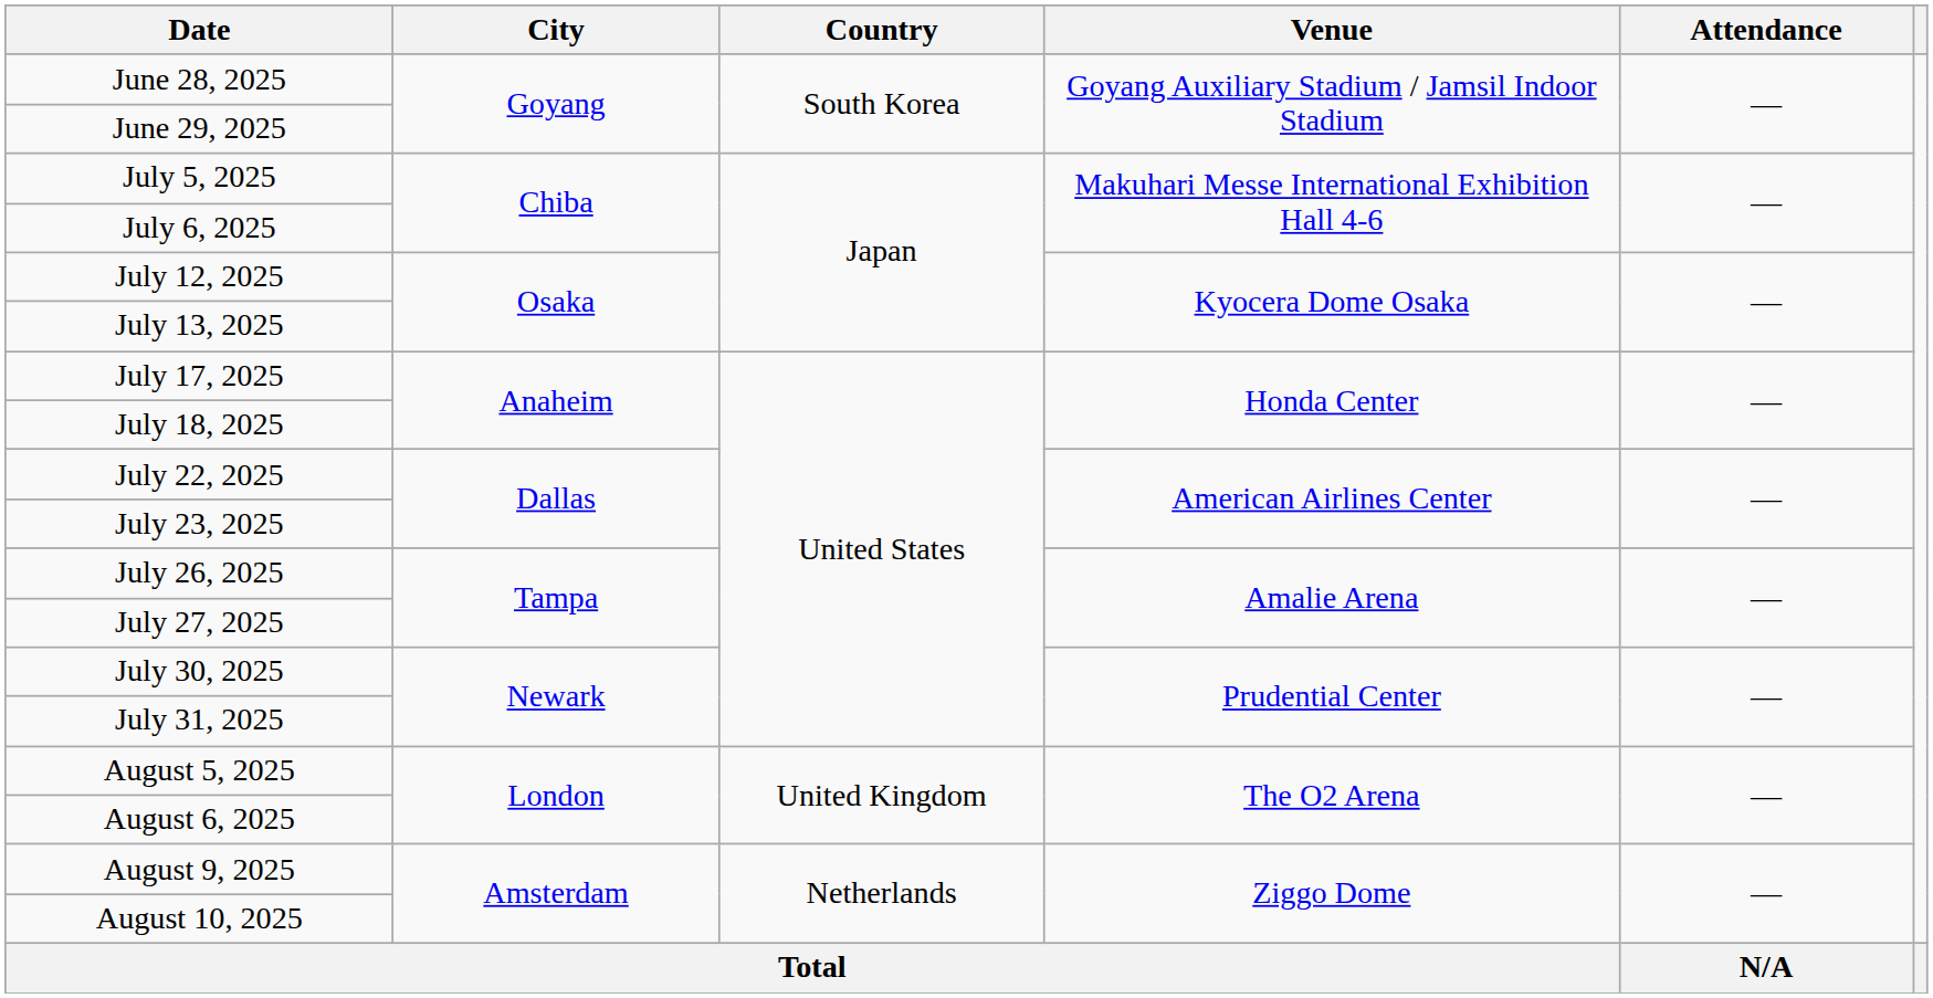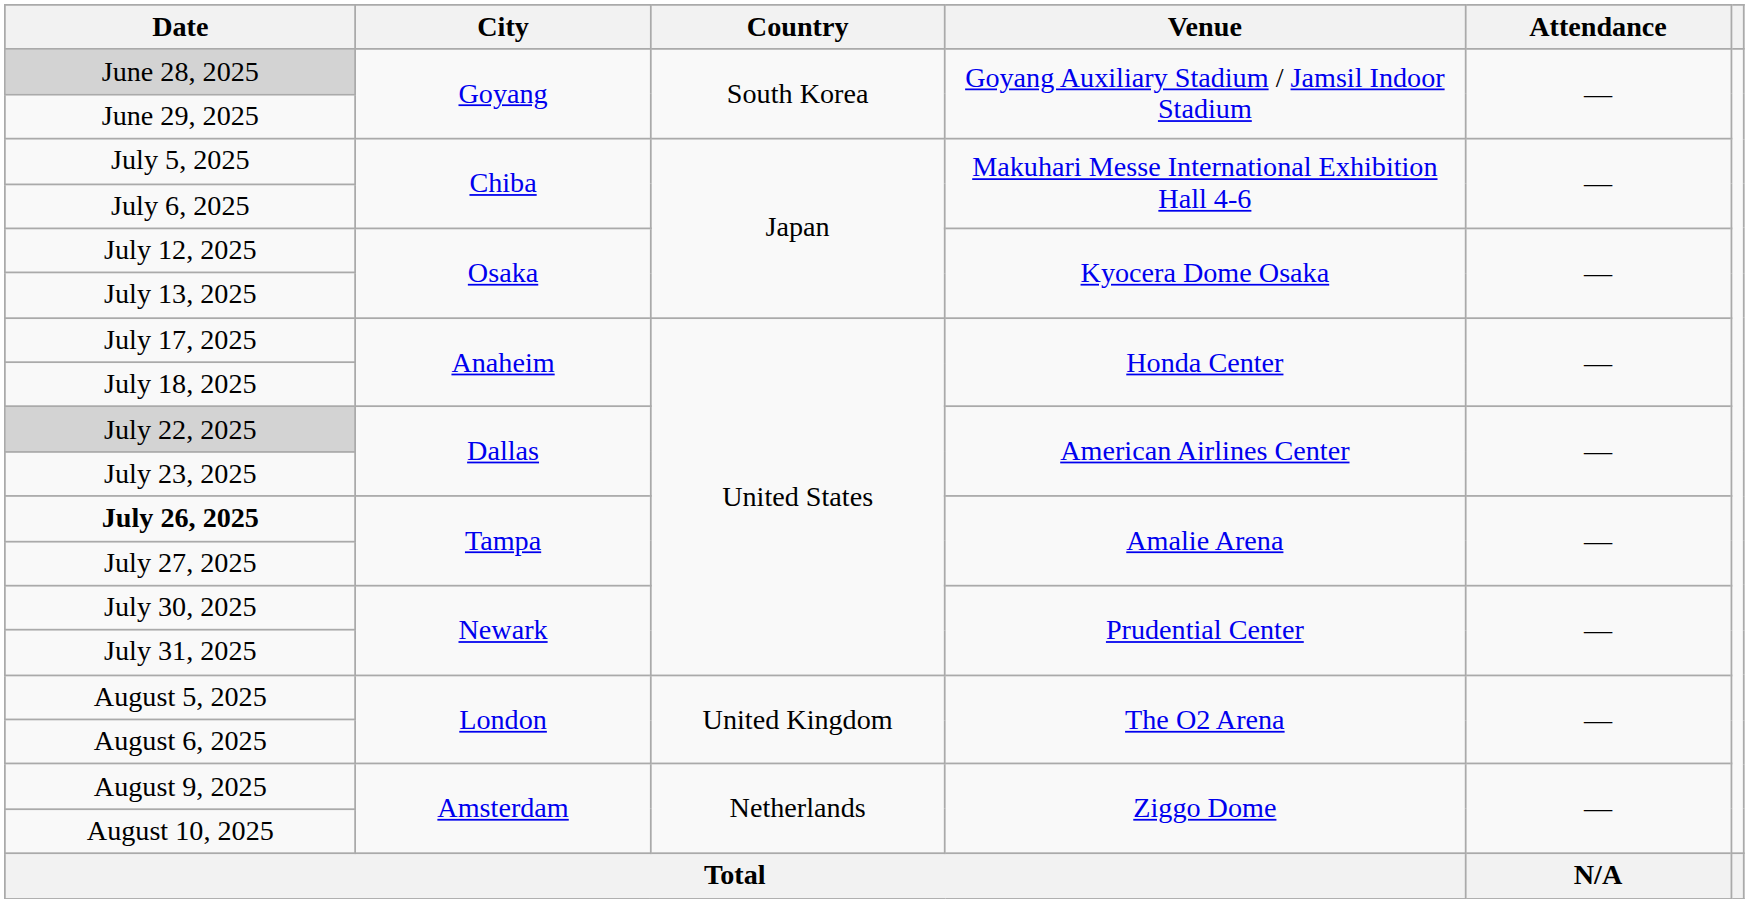June 28, 2025 | Date: no background -> lightgrey background
July 22, 2025 | Date: no background -> lightgrey background
July 26, 2025 | Date: normal -> bold
